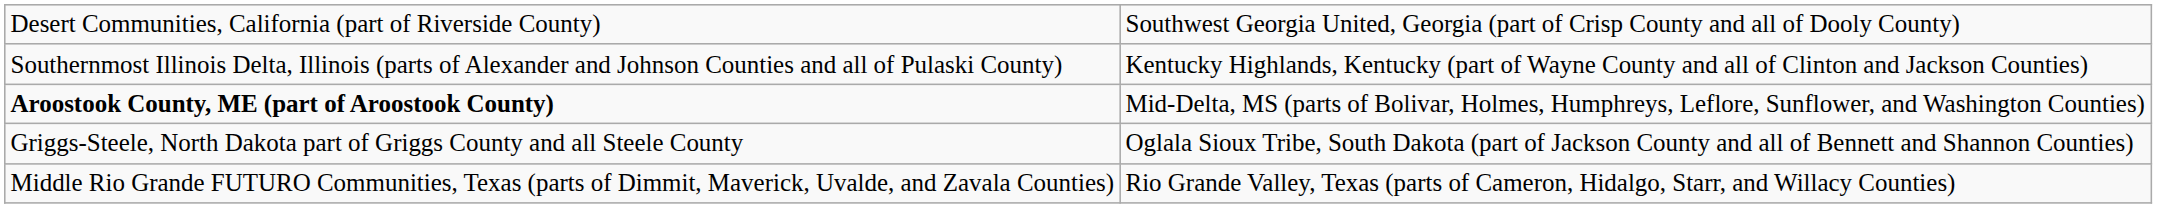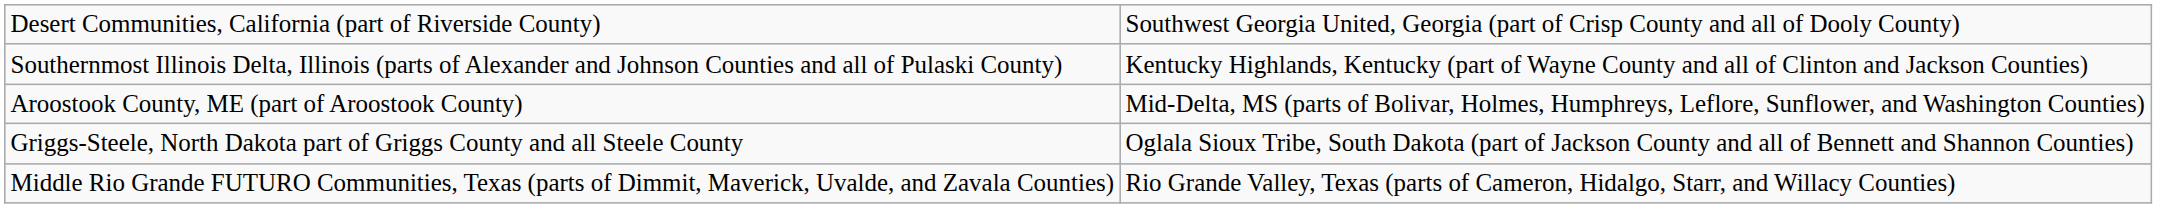Aroostook County, ME (part of Aroostook County) | column 1: bold -> normal
